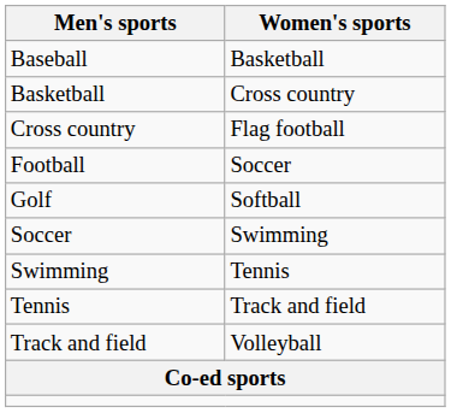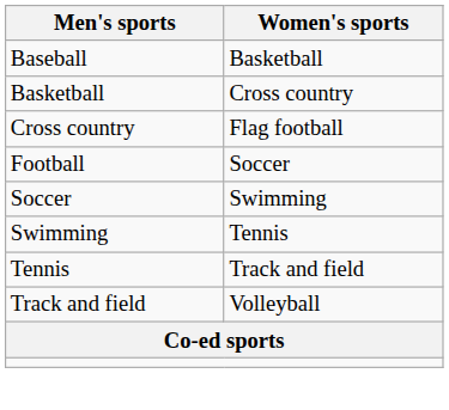- row: Golf | Softball
